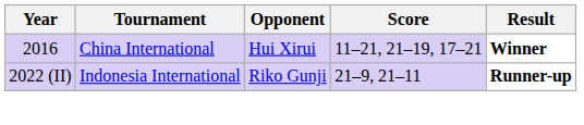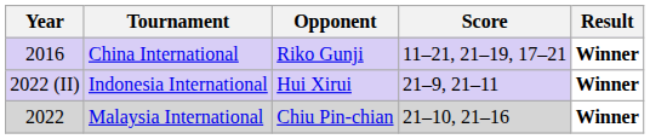China International | Opponent: Hui Xirui -> Riko Gunji
Indonesia International | Opponent: Riko Gunji -> Hui Xirui
Indonesia International | Result: Runner-up -> Winner
+ row: 2022 | Malaysia International | Chiu Pin-chian | 21–10, 21–16 | Winner
